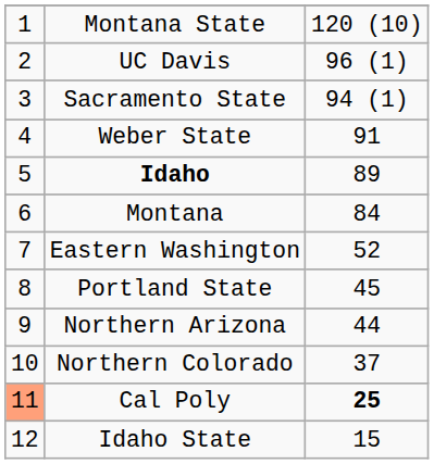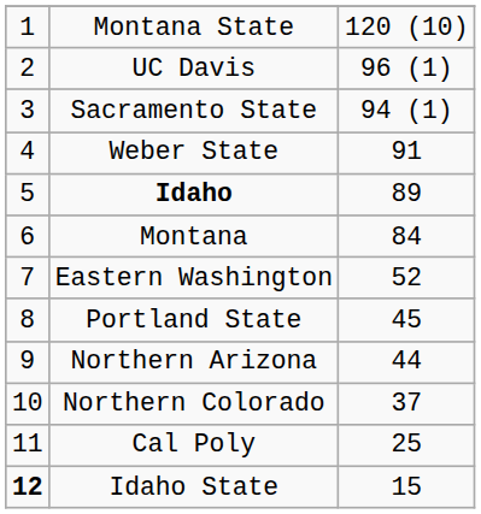Cal Poly | column 1: lightsalmon background -> no background
Cal Poly | column 3: bold -> normal
Idaho State | column 1: normal -> bold
